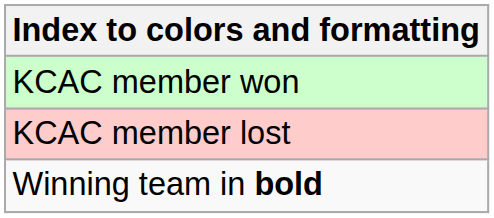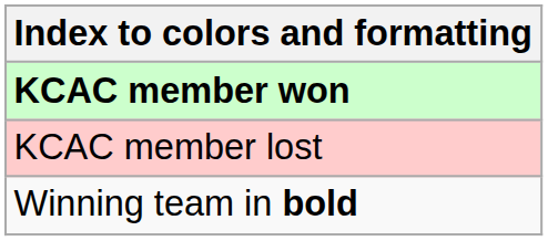row 2 | column 1: normal -> bold
